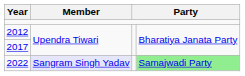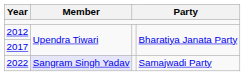2022 | column 4: lightgreen background -> no background
